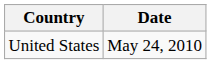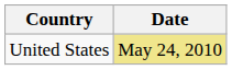United States | Date: no background -> khaki background
